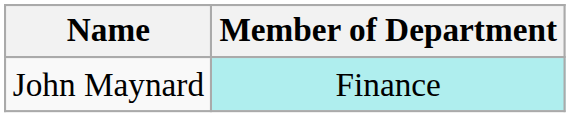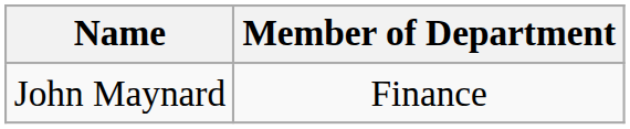John Maynard | Member of Department: paleturquoise background -> no background
